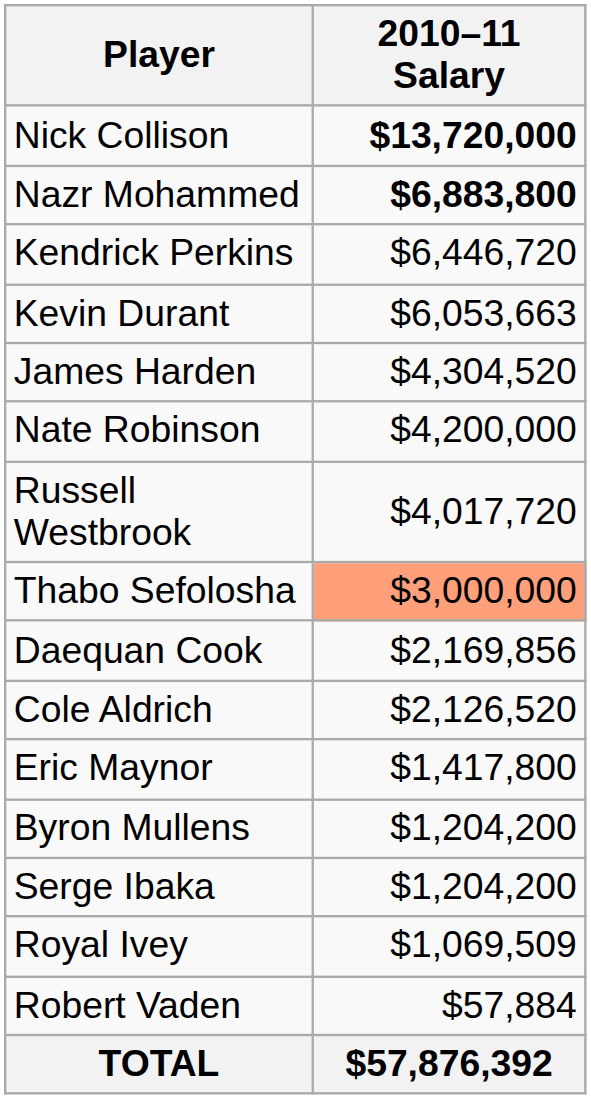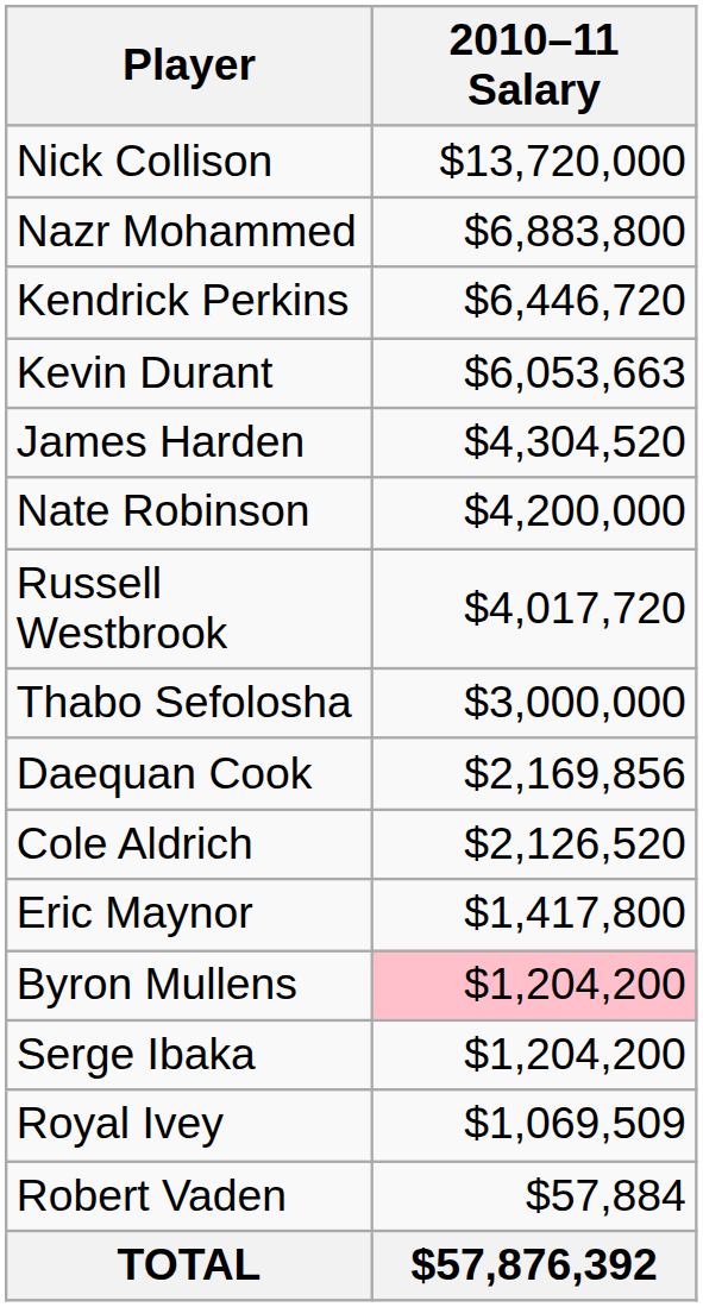Nick Collison | 2010–11 Salary: bold -> normal
Nazr Mohammed | 2010–11 Salary: bold -> normal
Thabo Sefolosha | 2010–11 Salary: lightsalmon background -> no background
Byron Mullens | 2010–11 Salary: no background -> pink background
